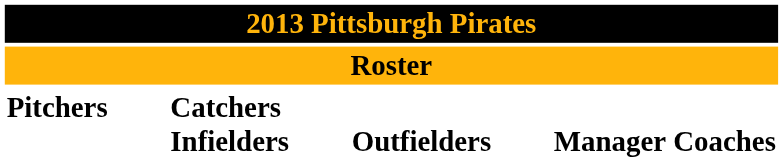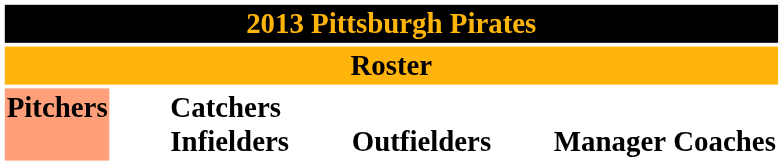Pitchers | column 1: no background -> lightsalmon background
